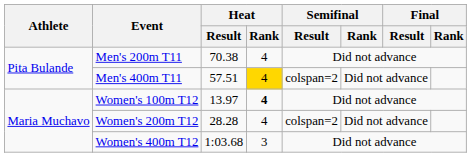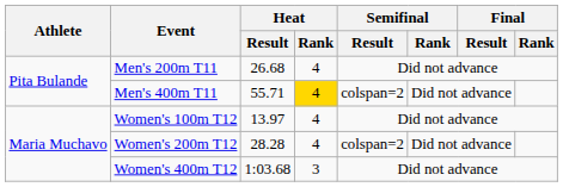Men's 200m T11 | Heat / Result: 70.38 -> 26.68
Men's 400m T11 | Heat / Result: 57.51 -> 55.71
Women's 100m T12 | Heat / Rank: bold -> normal
